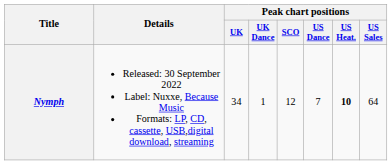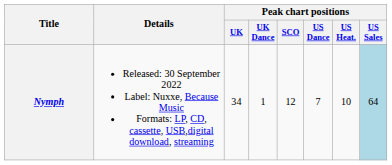Nymph | Peak chart positions / US Heat.: bold -> normal
Nymph | Peak chart positions / US Sales: no background -> lightblue background
